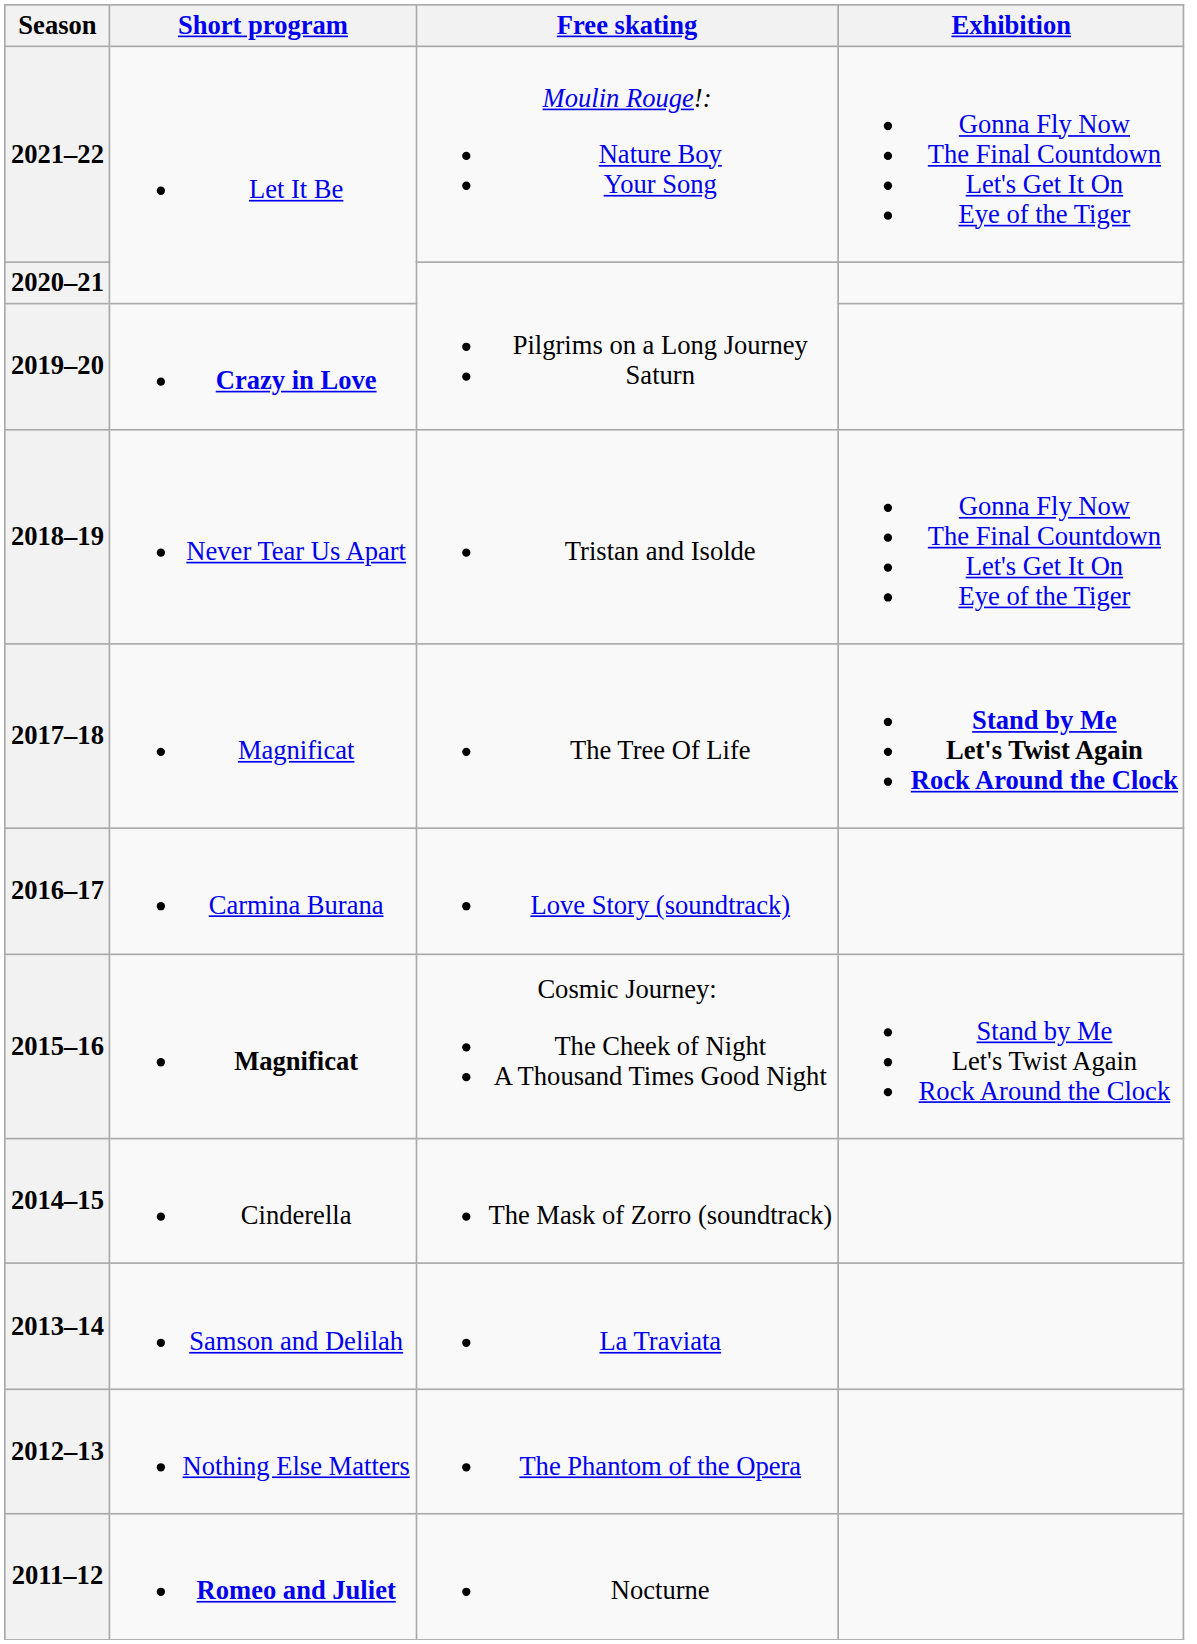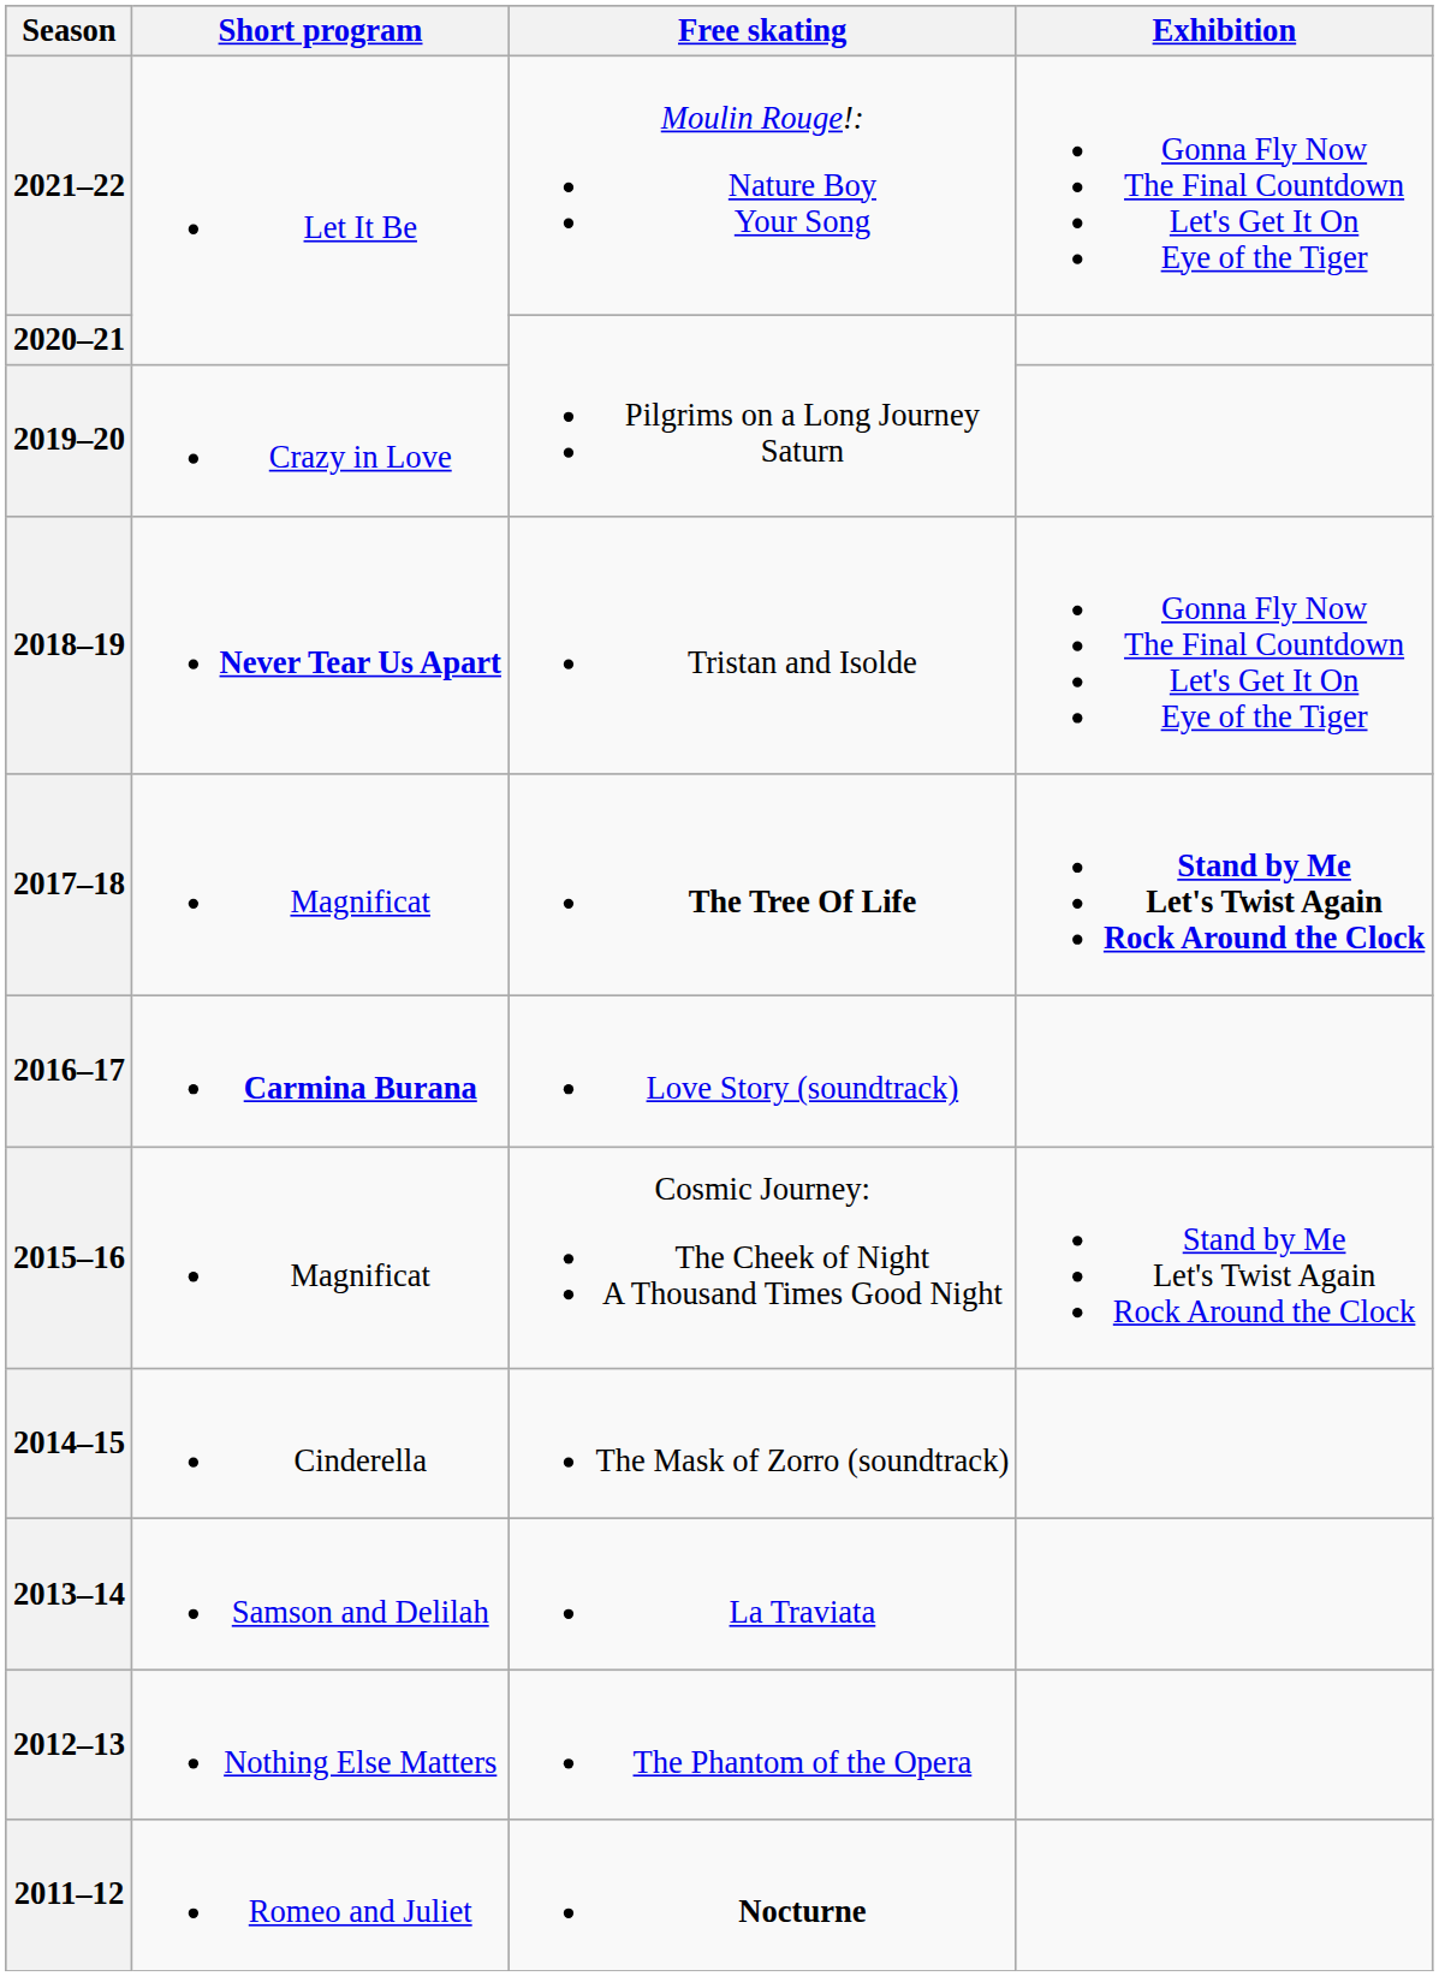2019–20 | Short program: bold -> normal
2018–19 | Short program: normal -> bold
2017–18 | Free skating: normal -> bold
2016–17 | Short program: normal -> bold
2015–16 | Short program: bold -> normal
2011–12 | Short program: bold -> normal
2011–12 | Free skating: normal -> bold
